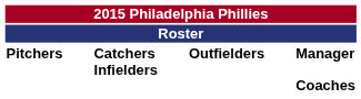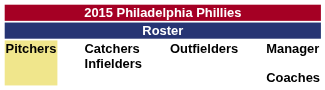Pitchers | column 1: no background -> khaki background
